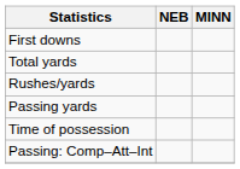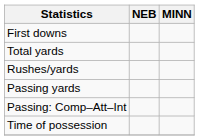rows swapped: Passing: Comp–Att–Int <-> Time of possession
